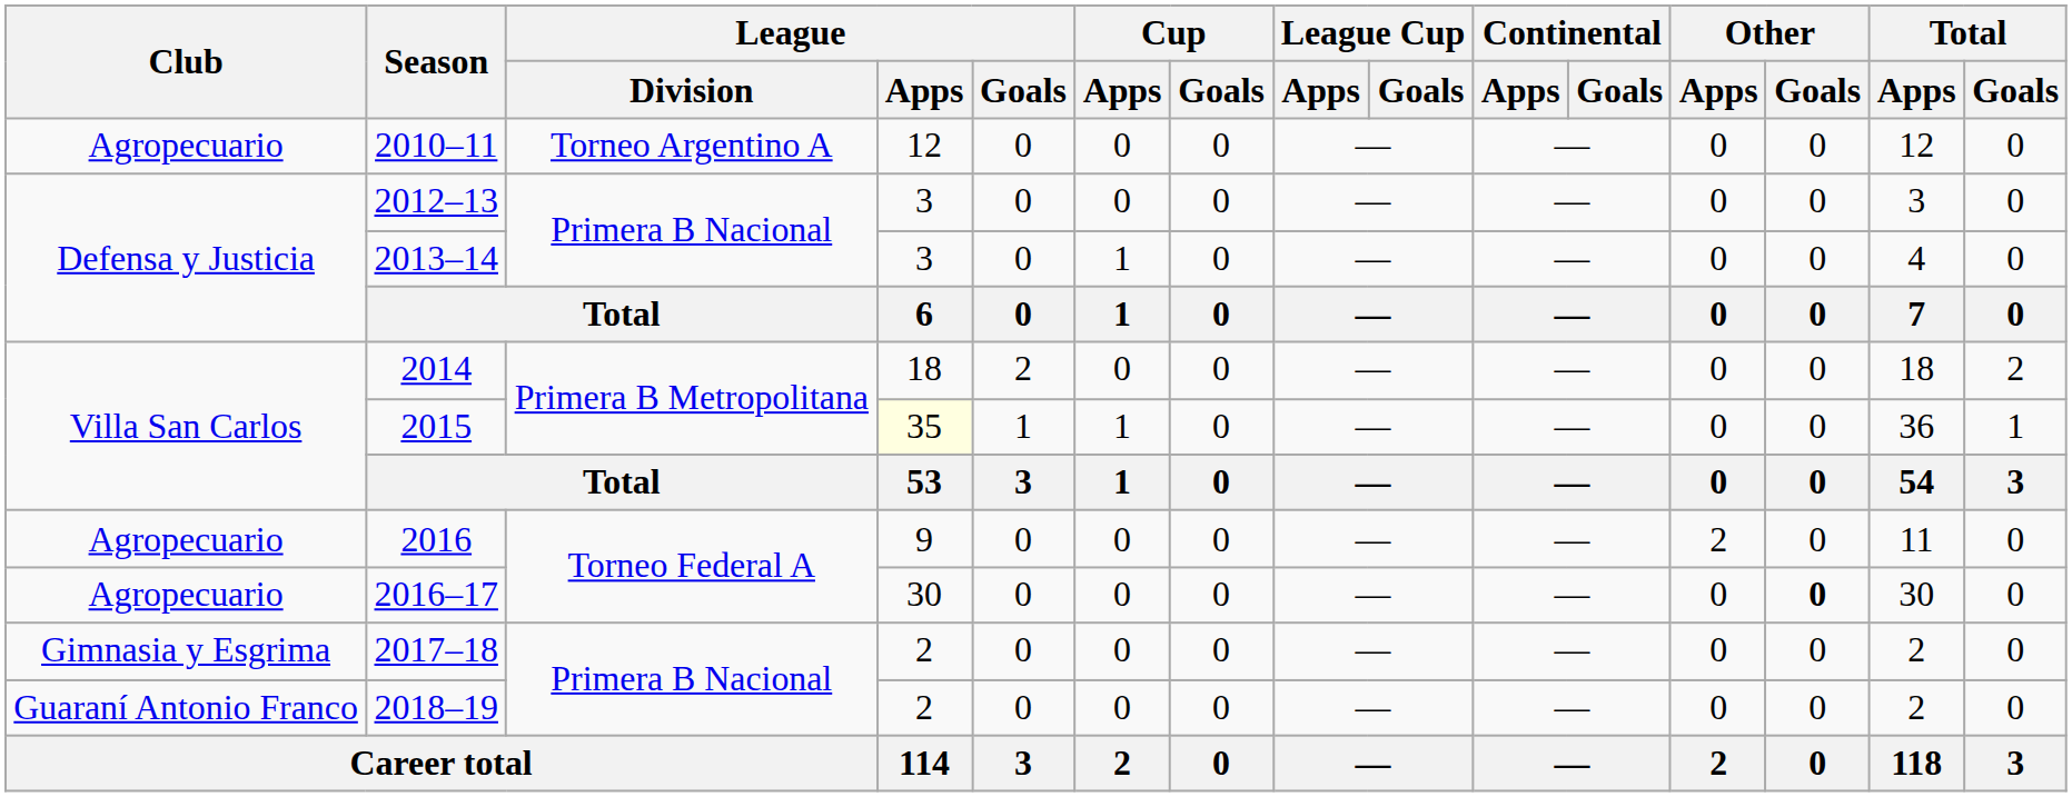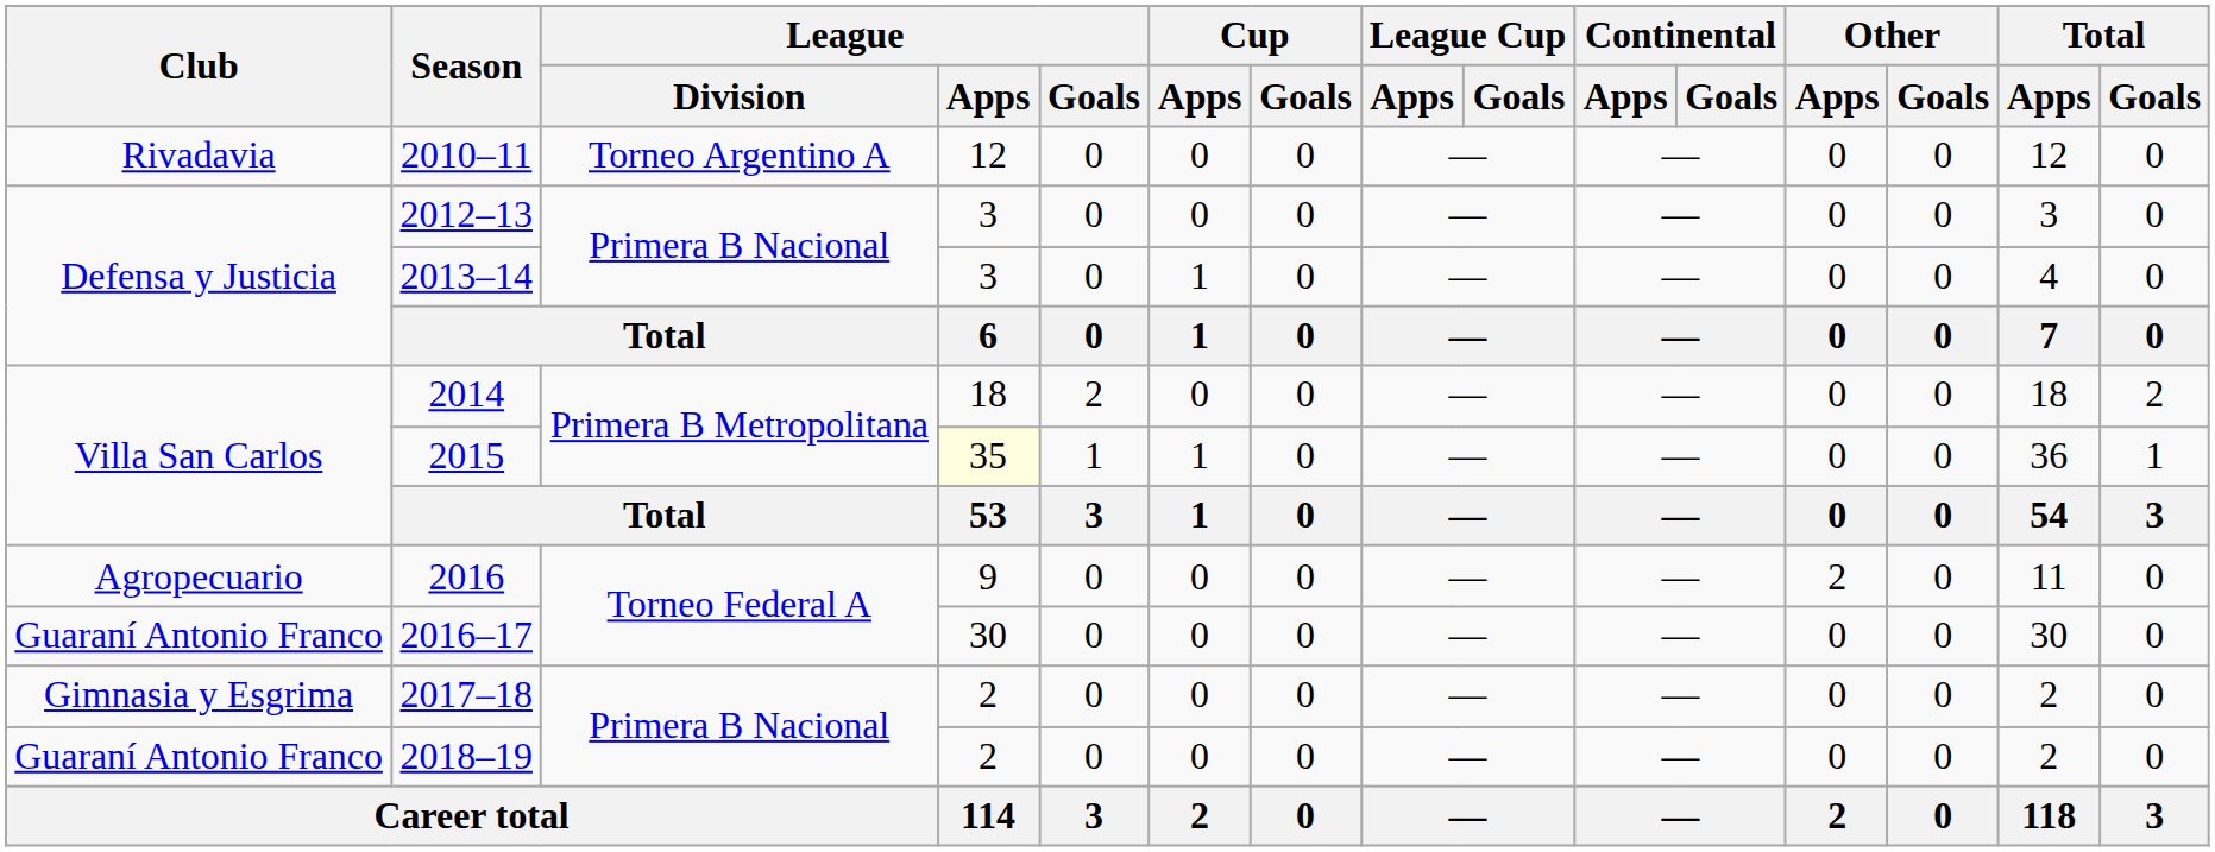2010–11 | Club: Agropecuario -> Rivadavia
2016–17 | Club: Agropecuario -> Guaraní Antonio Franco
2016–17 | Other / Goals: bold -> normal
